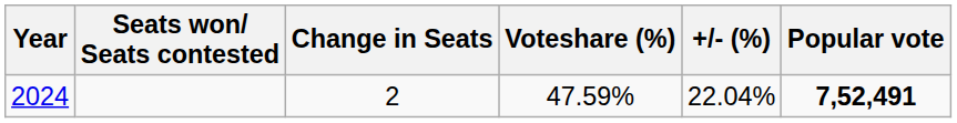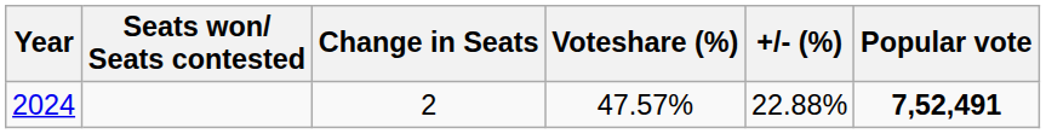2024 | Voteshare (%): 47.59% -> 47.57%
2024 | +/- (%): 22.04% -> 22.88%
